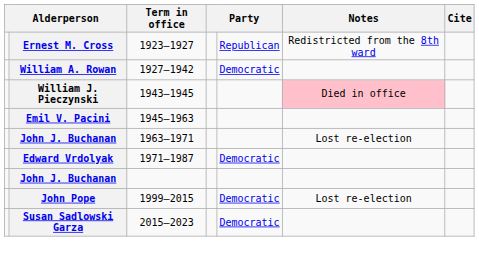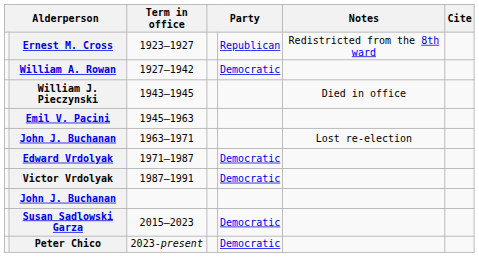William J. Pieczynski | Notes: pink background -> no background
+ row: Victor Vrdolyak | 1987–1991 | Democratic
- row: John Pope | 1999–2015 | Democratic | Lost re-election
+ row: Peter Chico | 2023-present | Democratic
